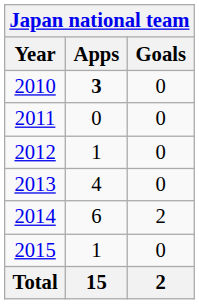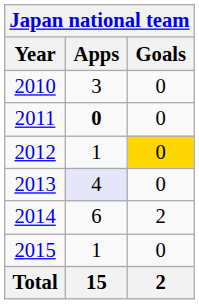2010 | Apps: bold -> normal
2011 | Apps: normal -> bold
2012 | Goals: no background -> gold background
2013 | Apps: no background -> lavender background
